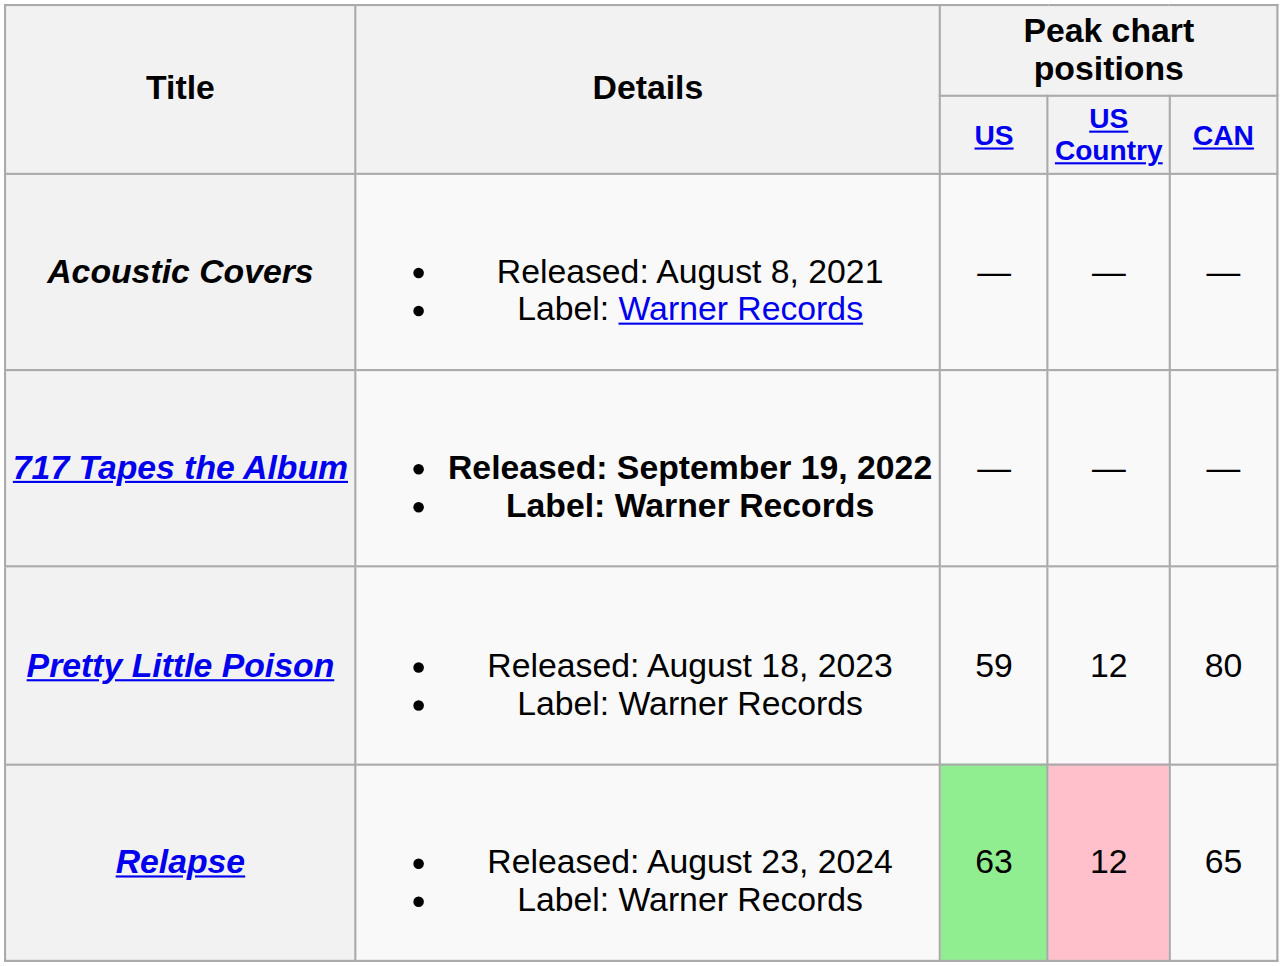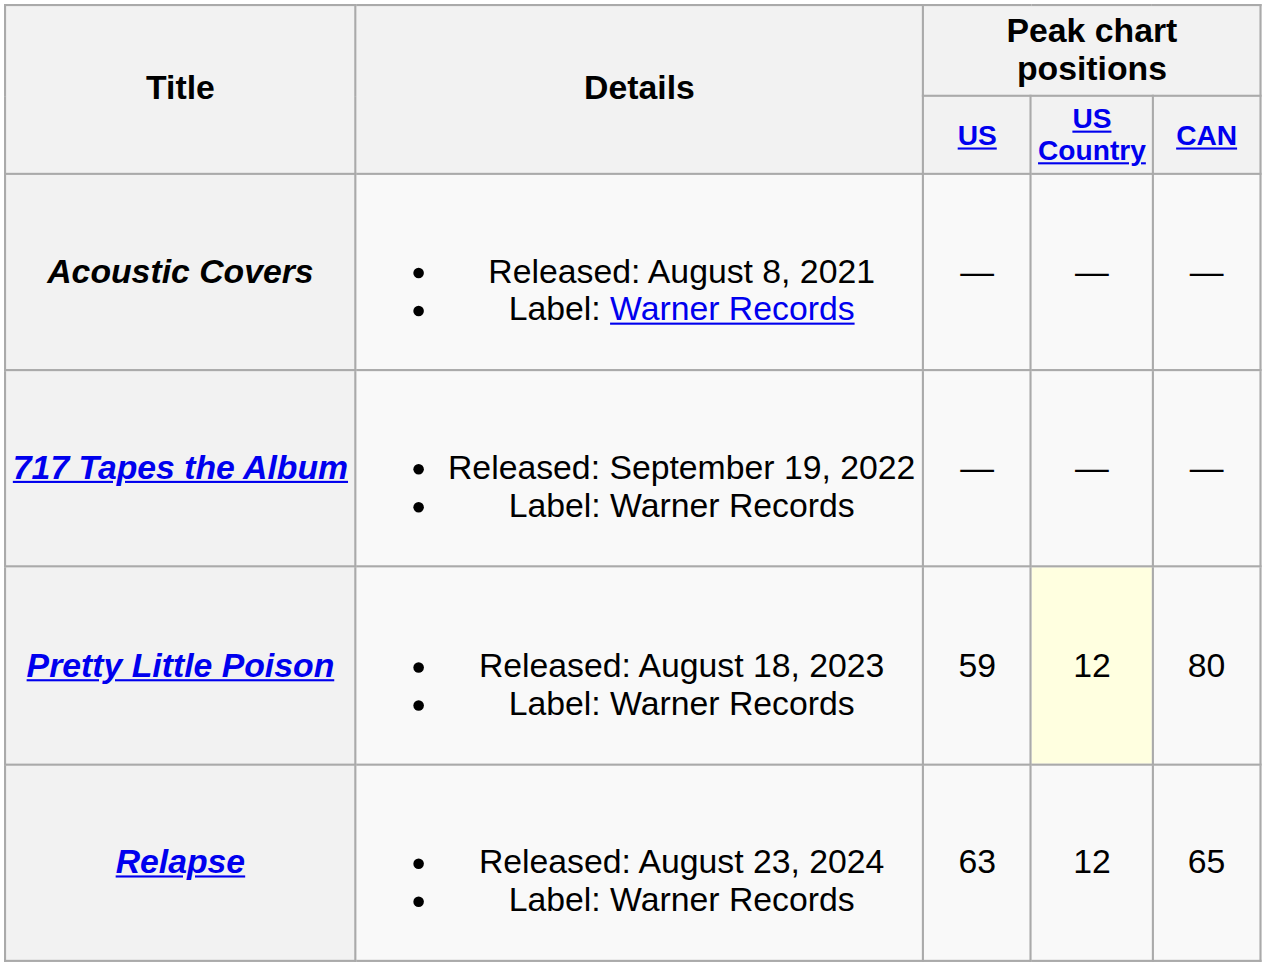717 Tapes the Album | Details: bold -> normal
Pretty Little Poison | Peak chart positions / US Country: no background -> lightyellow background
Relapse | Peak chart positions / US: lightgreen background -> no background
Relapse | Peak chart positions / US Country: pink background -> no background
